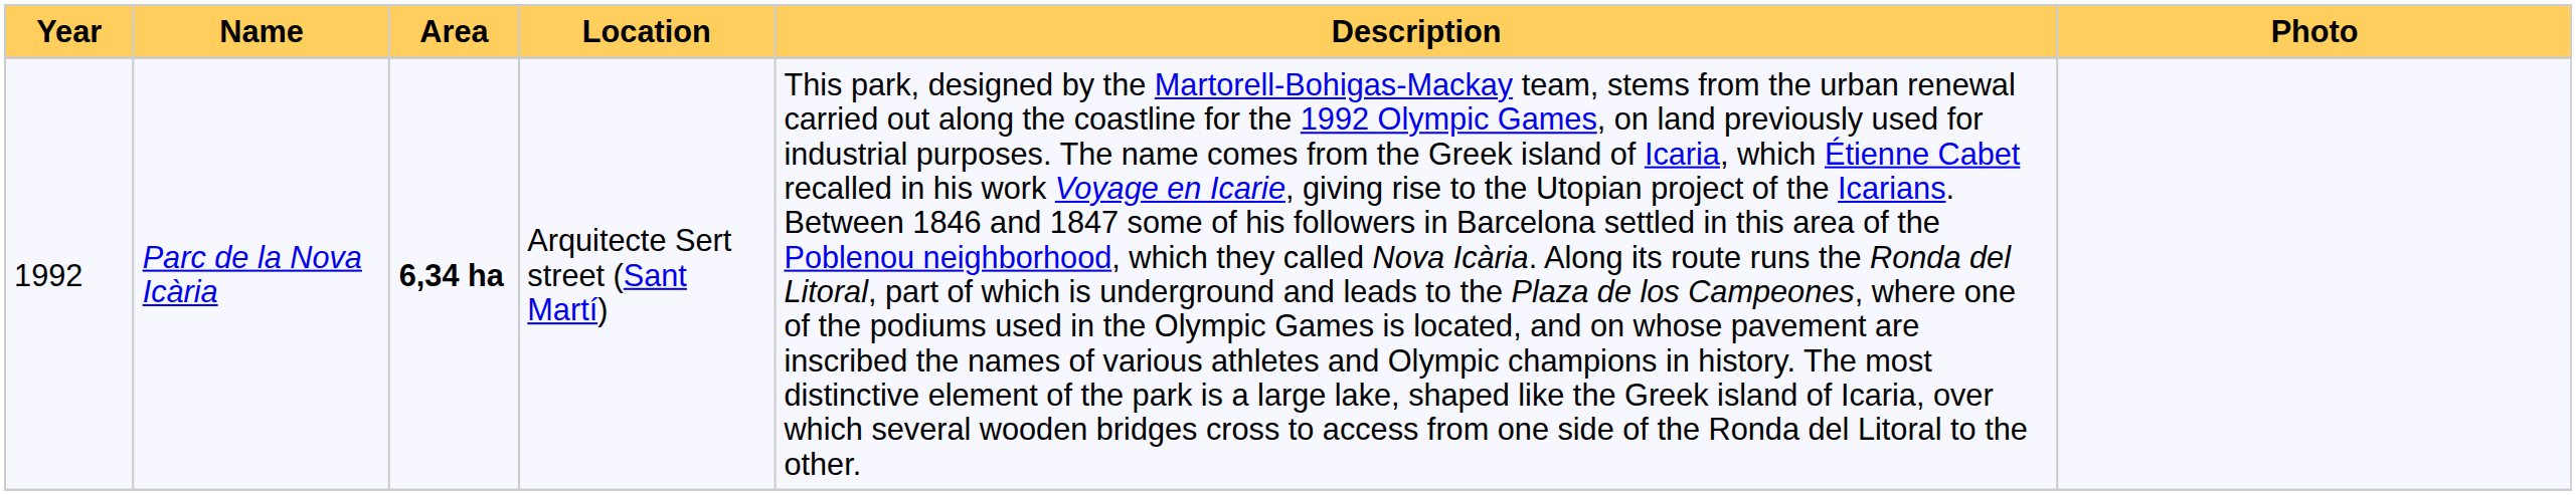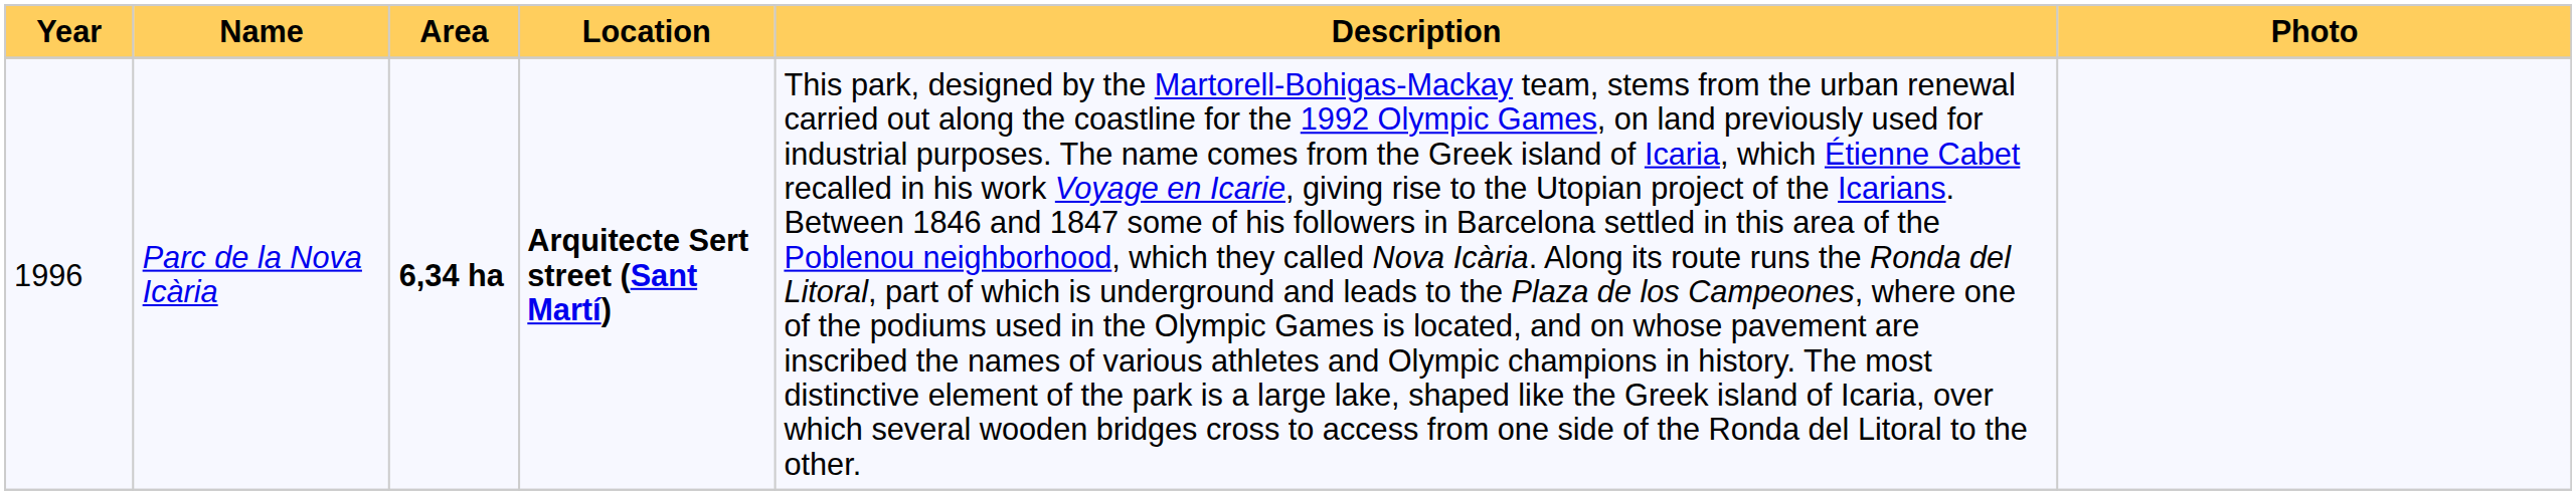Parc de la Nova Icària | Year: 1992 -> 1996
Parc de la Nova Icària | Location: normal -> bold
